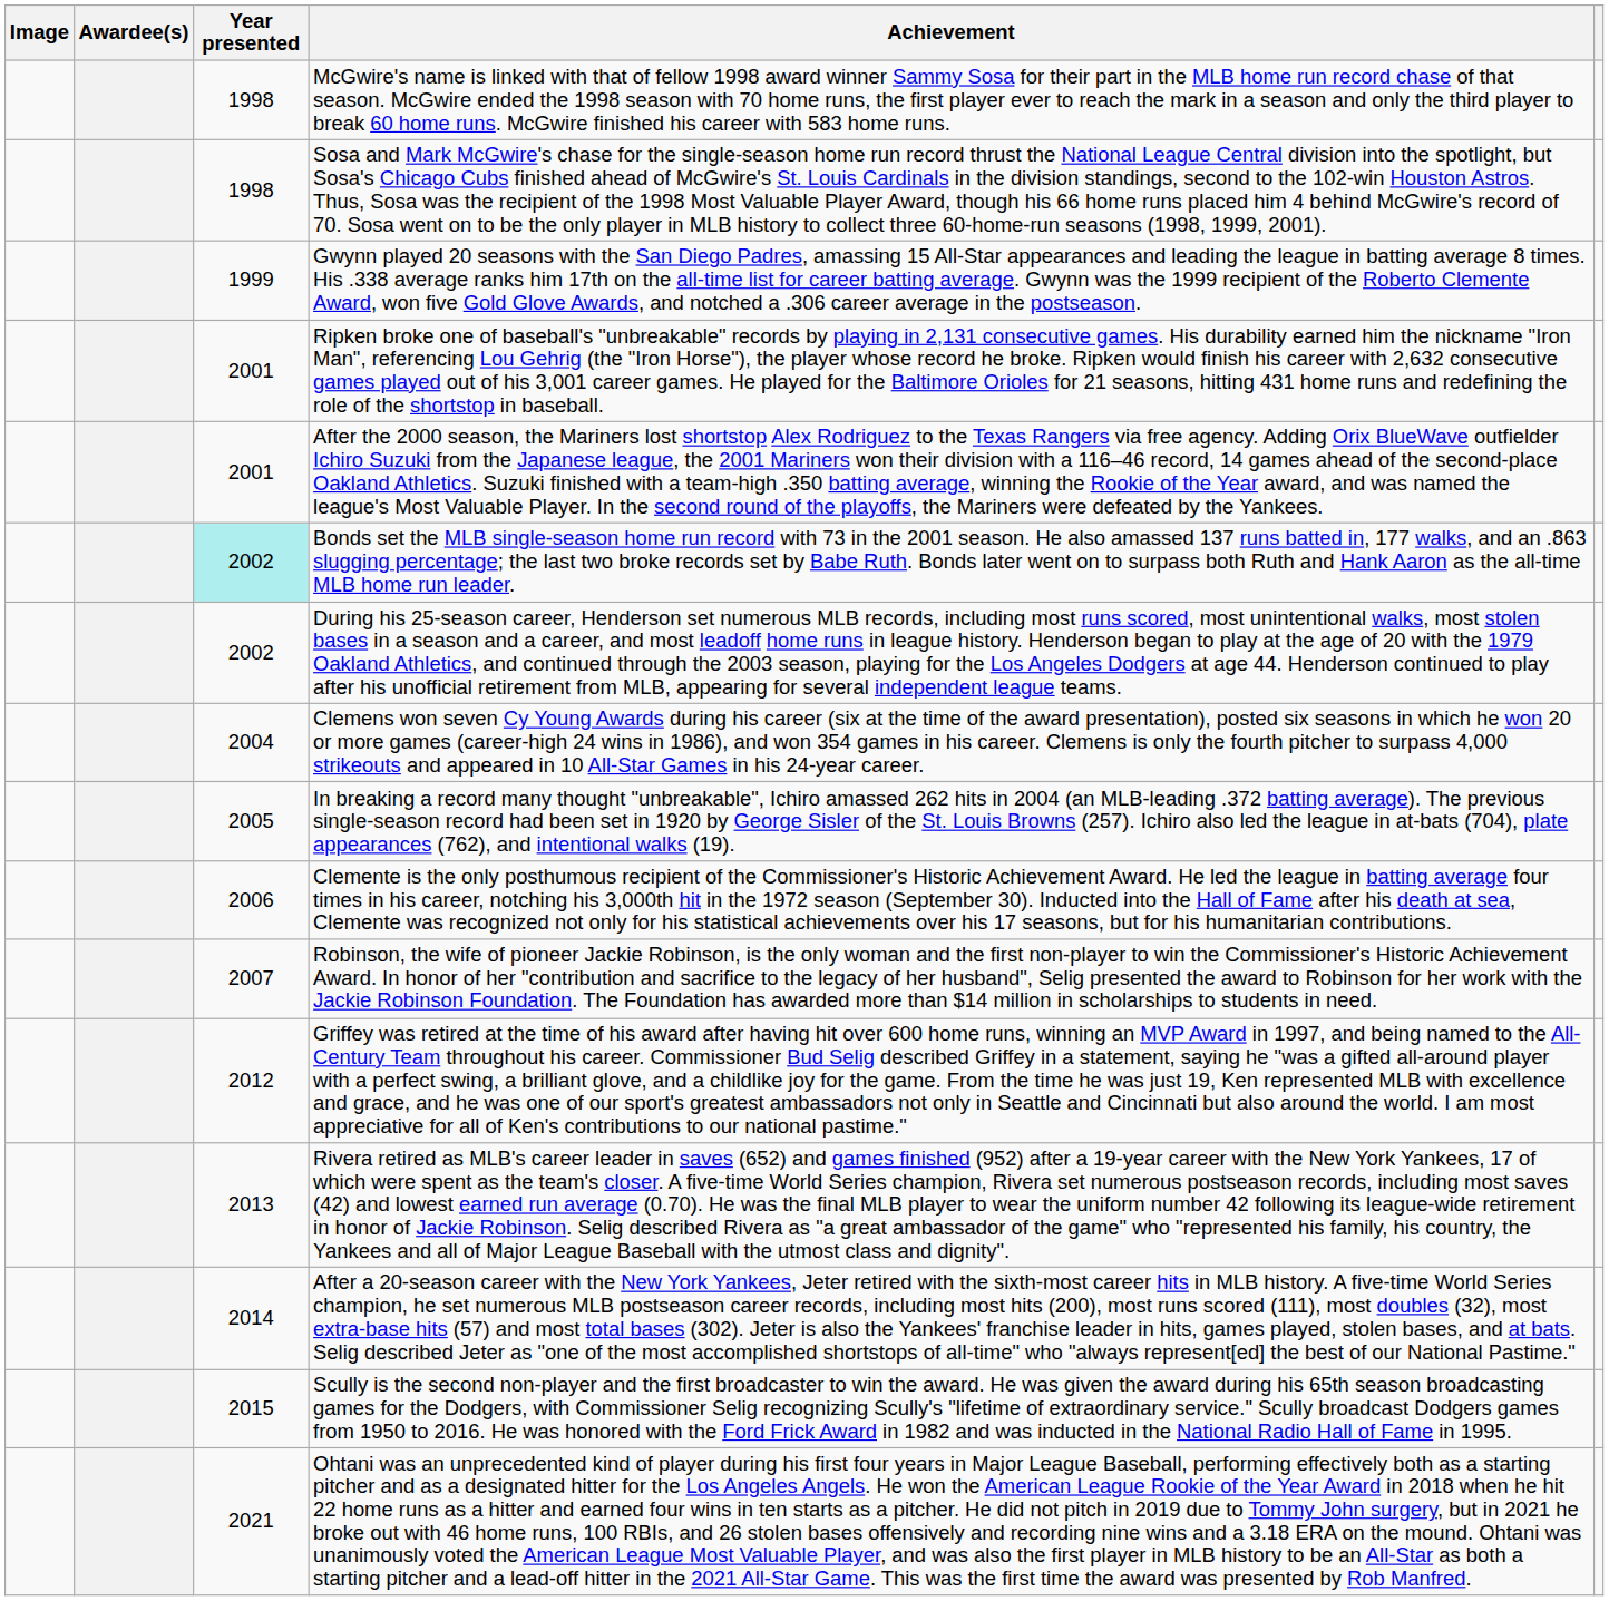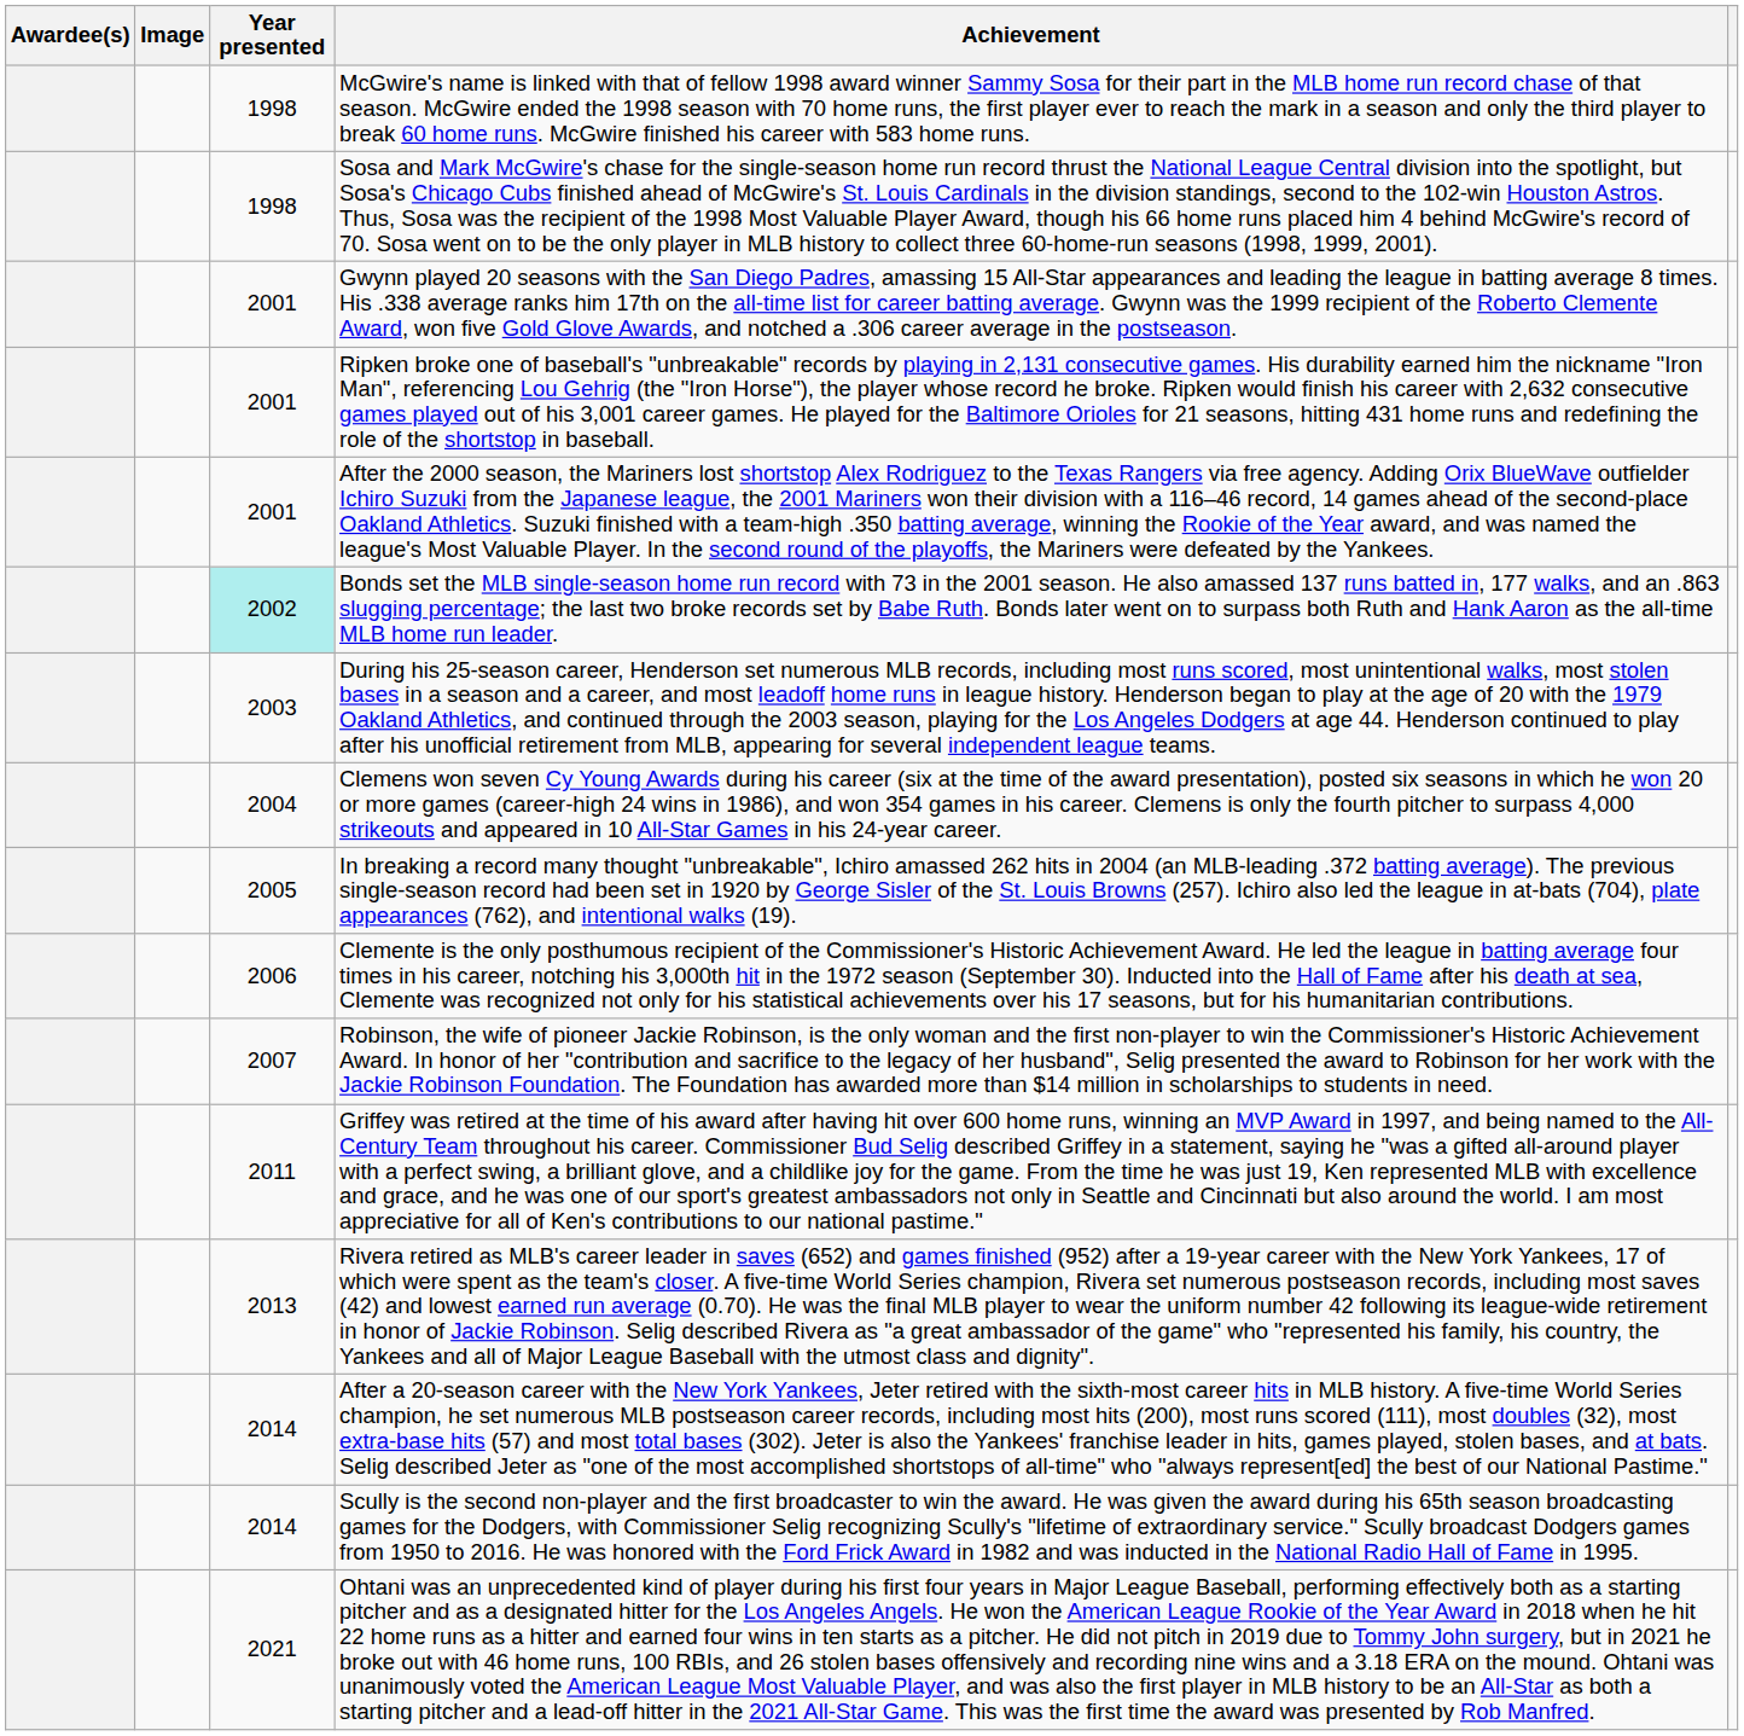columns swapped: Awardee(s) <-> Image
row 4 | Year presented: 1999 -> 2001
row 8 | Year presented: 2002 -> 2003
row 13 | Year presented: 2012 -> 2011
row 16 | Year presented: 2015 -> 2014
